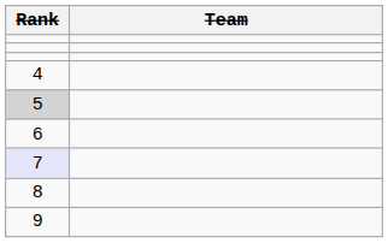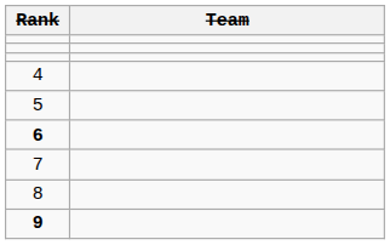row 6 | Rank: lightgrey background -> no background
row 7 | Rank: normal -> bold
row 8 | Rank: lavender background -> no background
row 10 | Rank: normal -> bold
